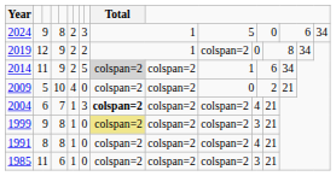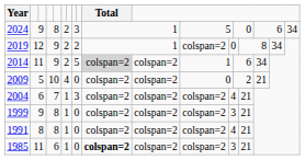2004 | Total: bold -> normal
1999 | Total: khaki background -> no background
1985 | Total: normal -> bold
